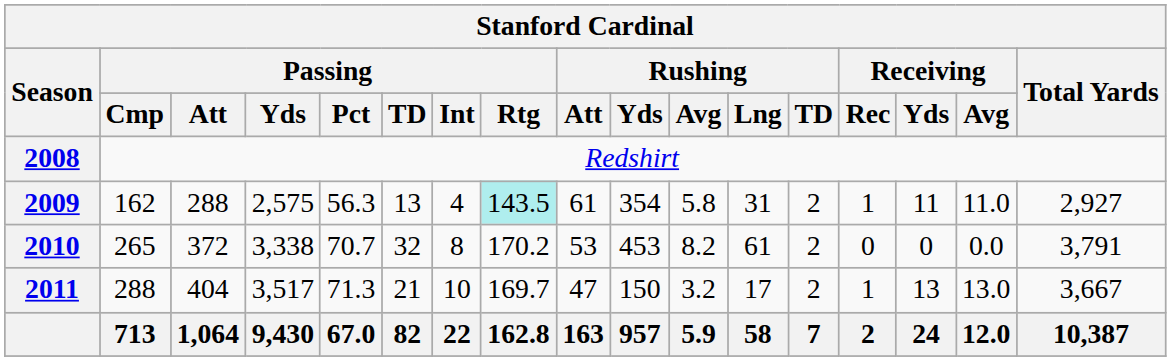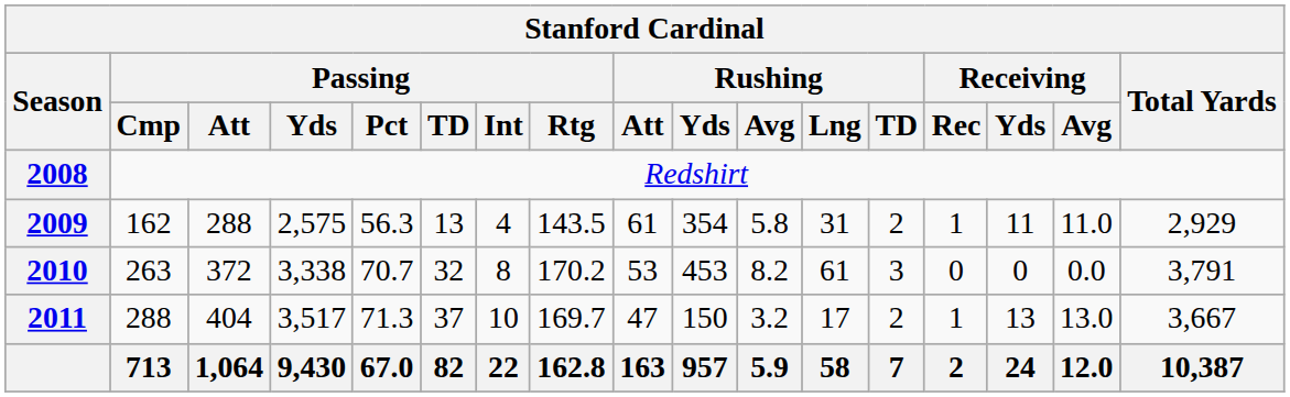2009 | Passing / Rtg: paleturquoise background -> no background
2009 | Total Yards: 2,927 -> 2,929
2010 | Passing / Cmp: 265 -> 263
2010 | Rushing / TD: 2 -> 3
2011 | Passing / TD: 21 -> 37
